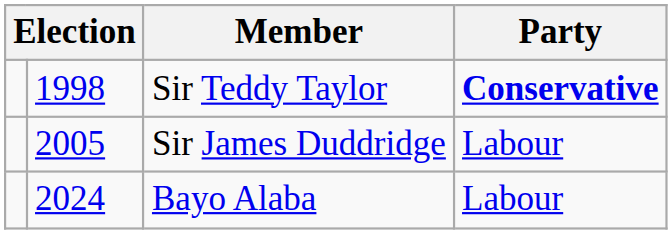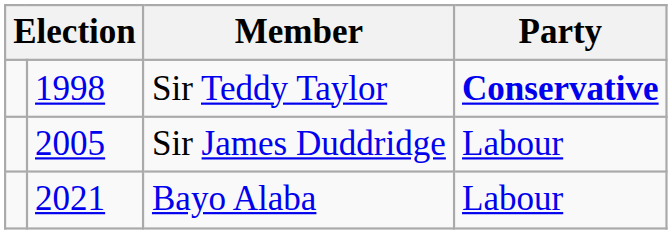Bayo Alaba | column 2: 2024 -> 2021
